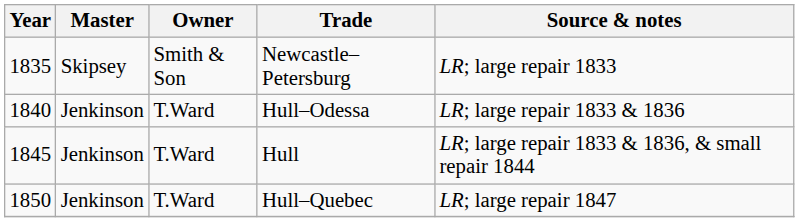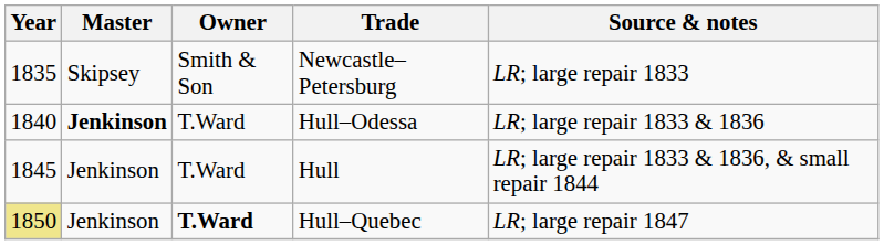Hull–Odessa | Master: normal -> bold
Hull–Quebec | Year: no background -> khaki background
Hull–Quebec | Owner: normal -> bold
